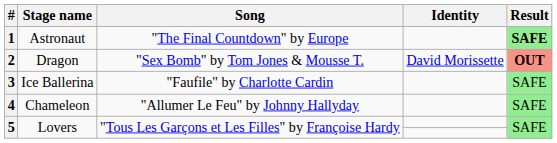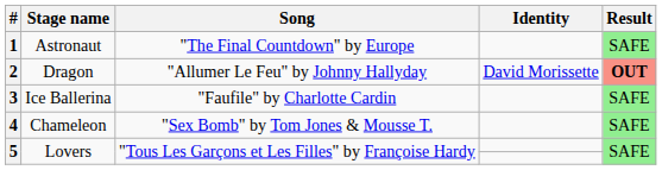1 | Result: bold -> normal
2 | Song: "Sex Bomb" by Tom Jones & Mousse T. -> "Allumer Le Feu" by Johnny Hallyday
4 | Song: "Allumer Le Feu" by Johnny Hallyday -> "Sex Bomb" by Tom Jones & Mousse T.
